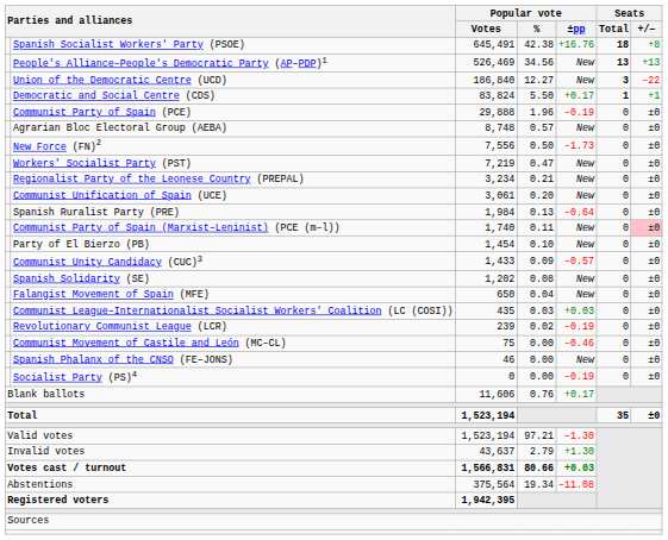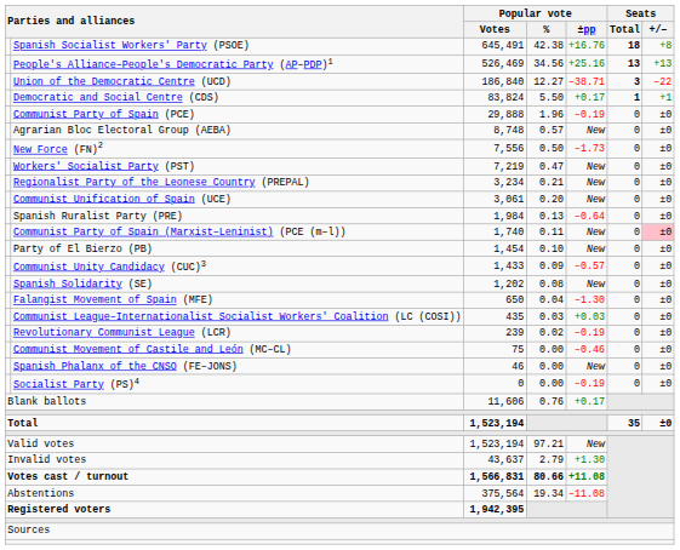People's Alliance–People's Democratic Party (AP–PDP)1 | Popular vote / ±pp: New -> +25.16
Union of the Democratic Centre (UCD) | Popular vote / ±pp: New -> –38.71
Falangist Movement of Spain (MFE) | Popular vote / ±pp: New -> –1.30
Valid votes | Popular vote / ±pp: –1.30 -> New
Votes cast / turnout | Popular vote / ±pp: +0.03 -> +11.08
